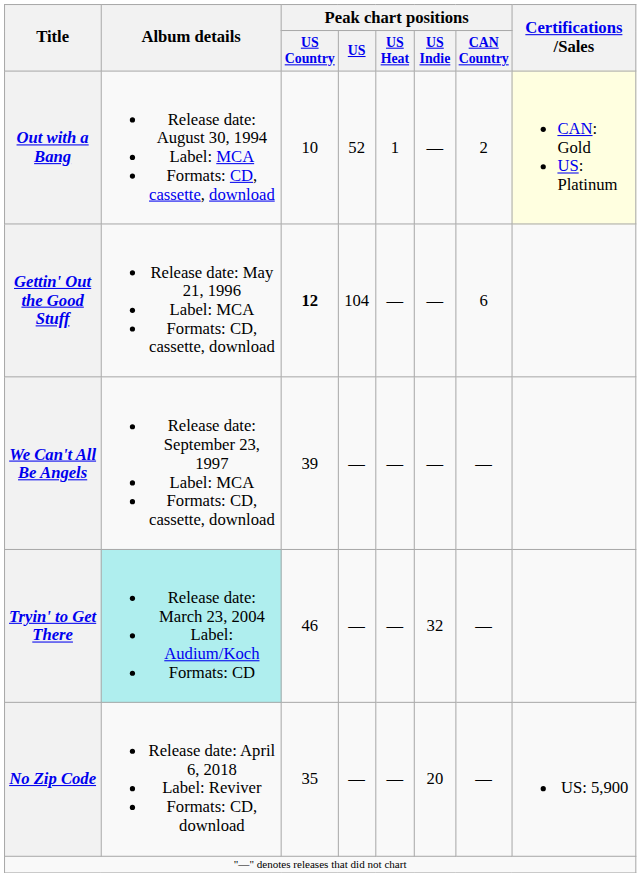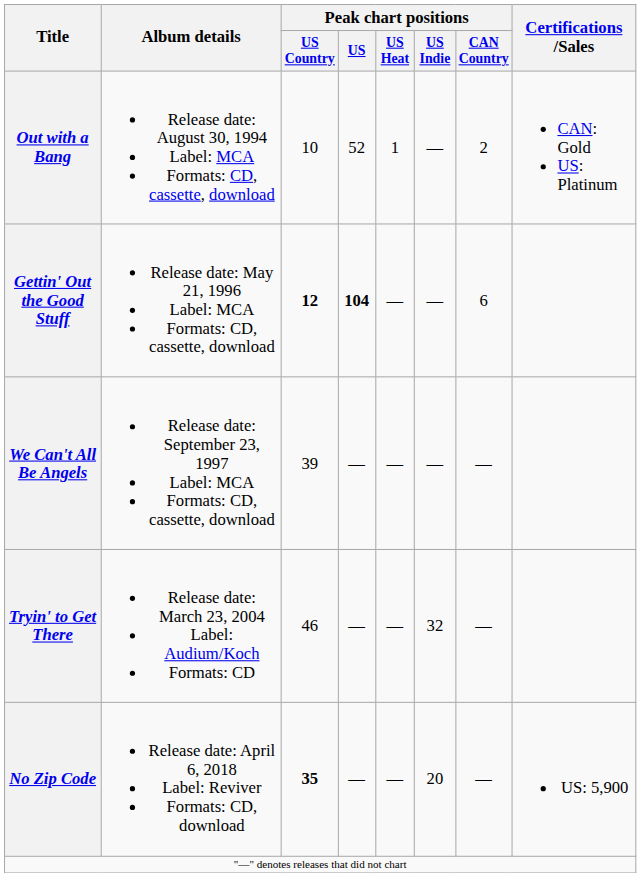Out with a Bang | Certifications /Sales: lightyellow background -> no background
Gettin' Out the Good Stuff | Peak chart positions / US: normal -> bold
Tryin' to Get There | Album details: paleturquoise background -> no background
No Zip Code | Peak chart positions / US Country: normal -> bold
